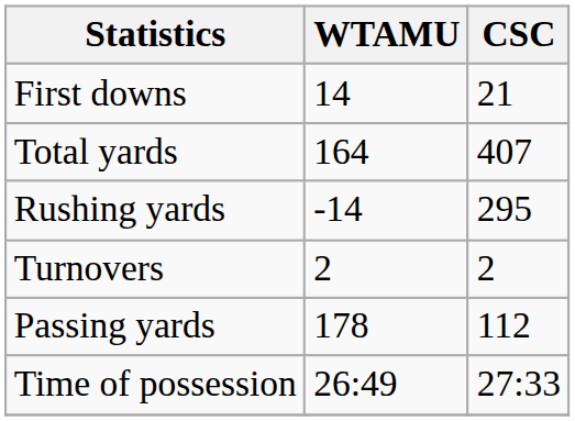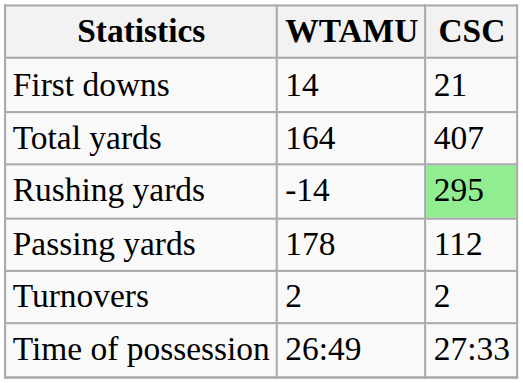Rushing yards | CSC: no background -> lightgreen background
rows swapped: Passing yards <-> Turnovers
